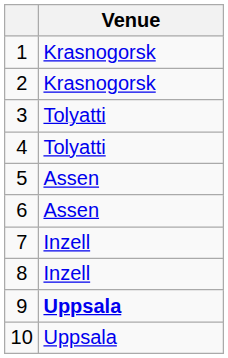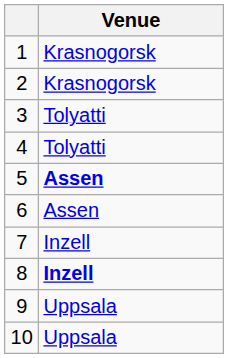5 | Venue: normal -> bold
8 | Venue: normal -> bold
9 | Venue: bold -> normal
